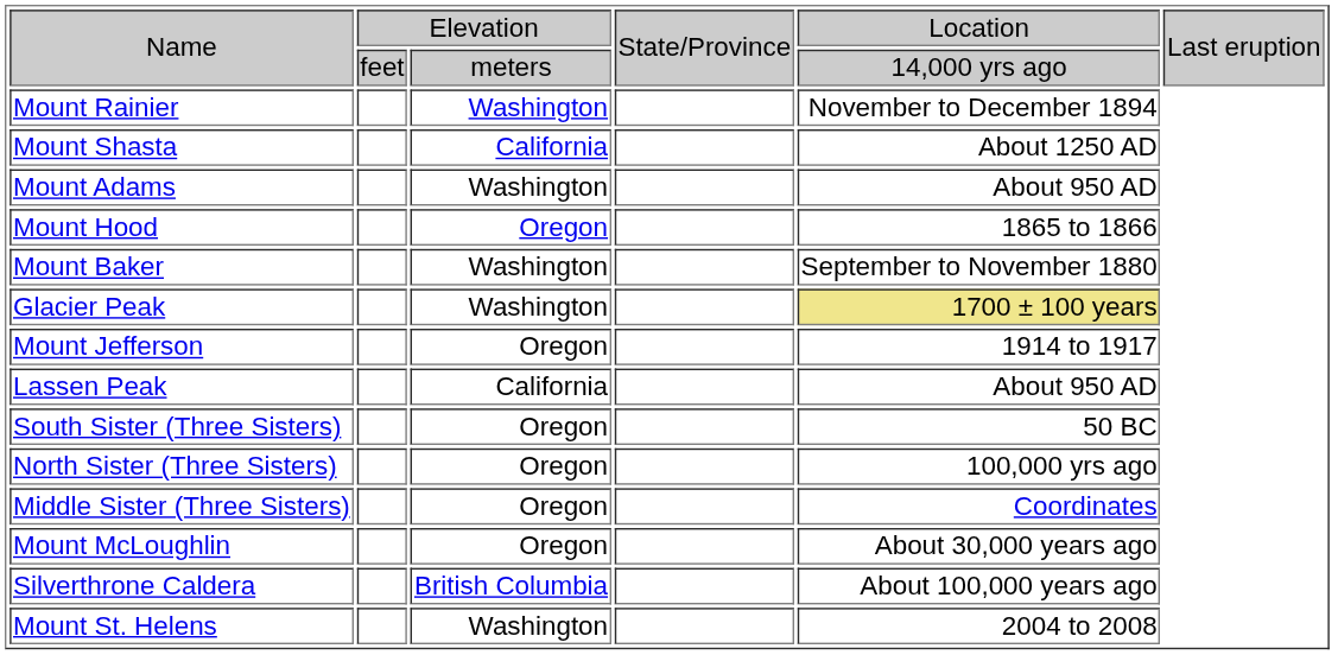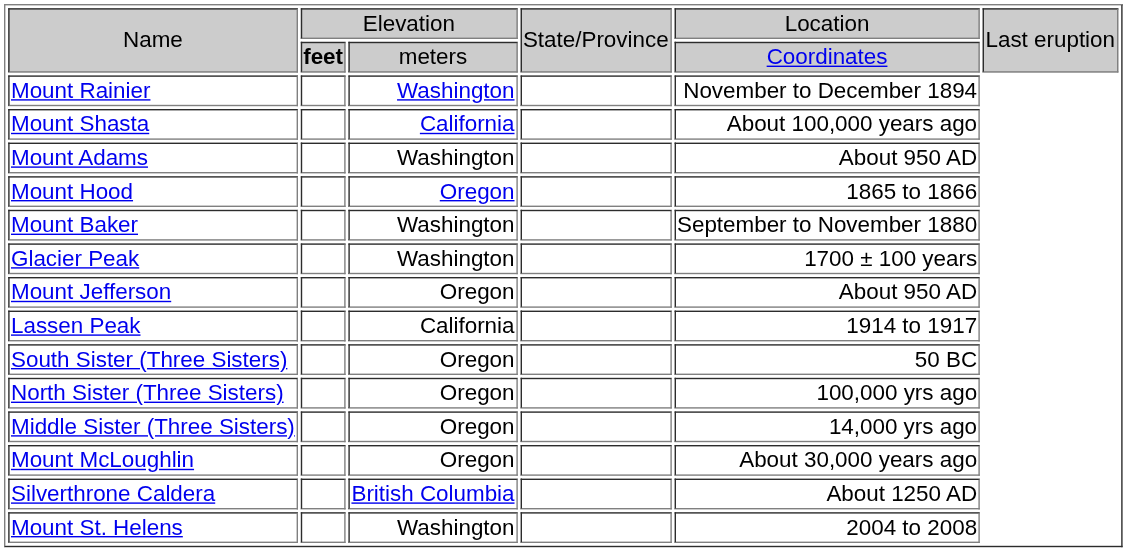Name / meters | column 2: normal -> bold
Name / meters | column 5: 14,000 yrs ago -> Coordinates
Mount Shasta | column 5: About 1250 AD -> About 100,000 years ago
Glacier Peak | column 5: khaki background -> no background
Mount Jefferson | column 5: 1914 to 1917 -> About 950 AD
Lassen Peak | column 5: About 950 AD -> 1914 to 1917
Middle Sister (Three Sisters) | column 5: Coordinates -> 14,000 yrs ago
Silverthrone Caldera | column 5: About 100,000 years ago -> About 1250 AD
